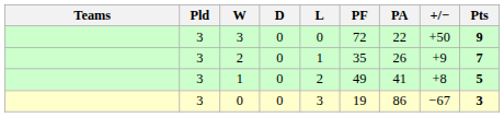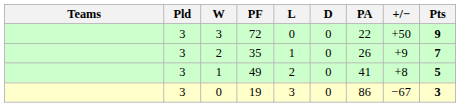columns swapped: D <-> PF
